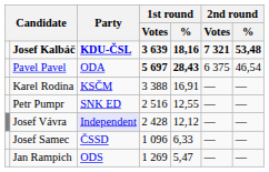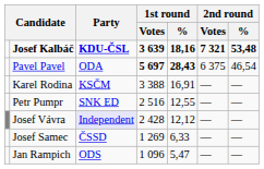Josef Samec | 1st round / Votes: 1 096 -> 1 269
Jan Rampich | 1st round / Votes: 1 269 -> 1 096
